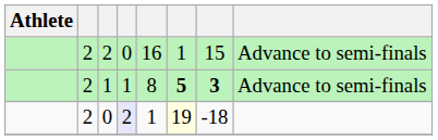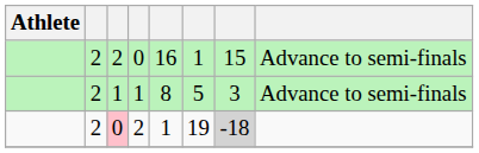row 3 | column 6: bold -> normal
row 3 | column 7: bold -> normal
row 4 | column 3: no background -> pink background
row 4 | column 4: lavender background -> no background
row 4 | column 6: lightyellow background -> no background
row 4 | column 7: no background -> lightgrey background
